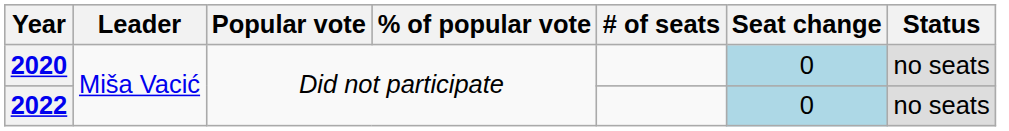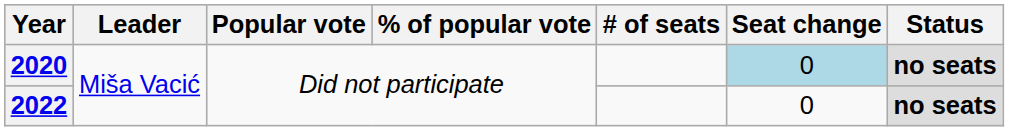2020 | Status: normal -> bold
2022 | Seat change: lightblue background -> no background
2022 | Status: normal -> bold
